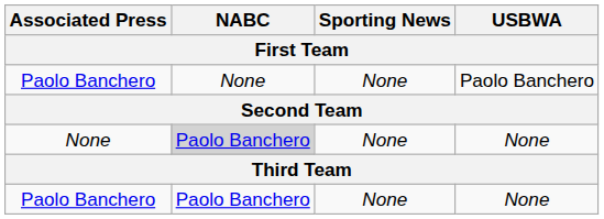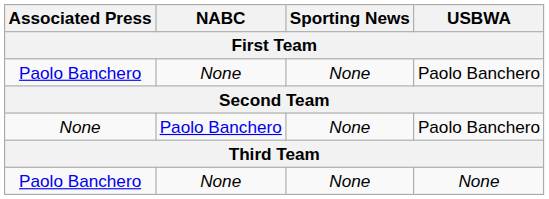row 5 | NABC: lightgrey background -> no background
row 5 | USBWA: None -> Paolo Banchero
row 7 | NABC: Paolo Banchero -> None
